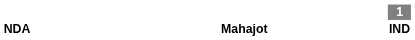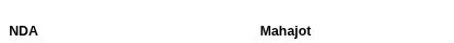- column: 1 | IND
